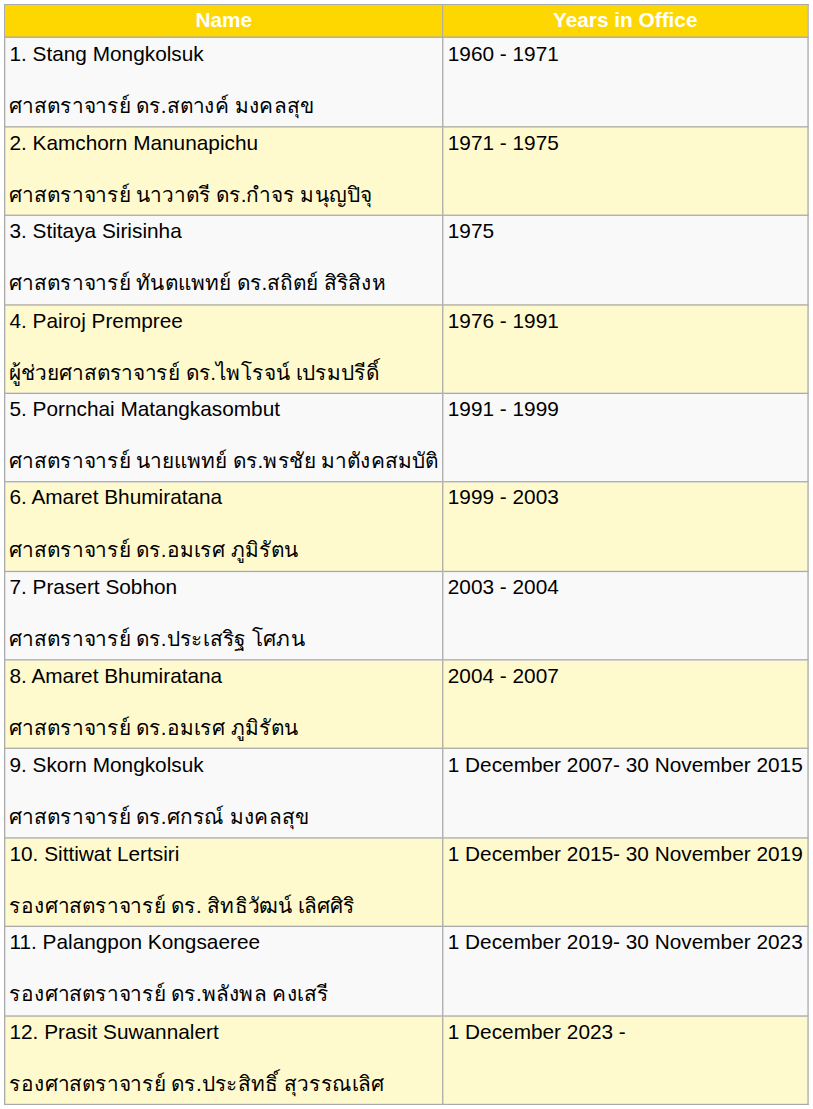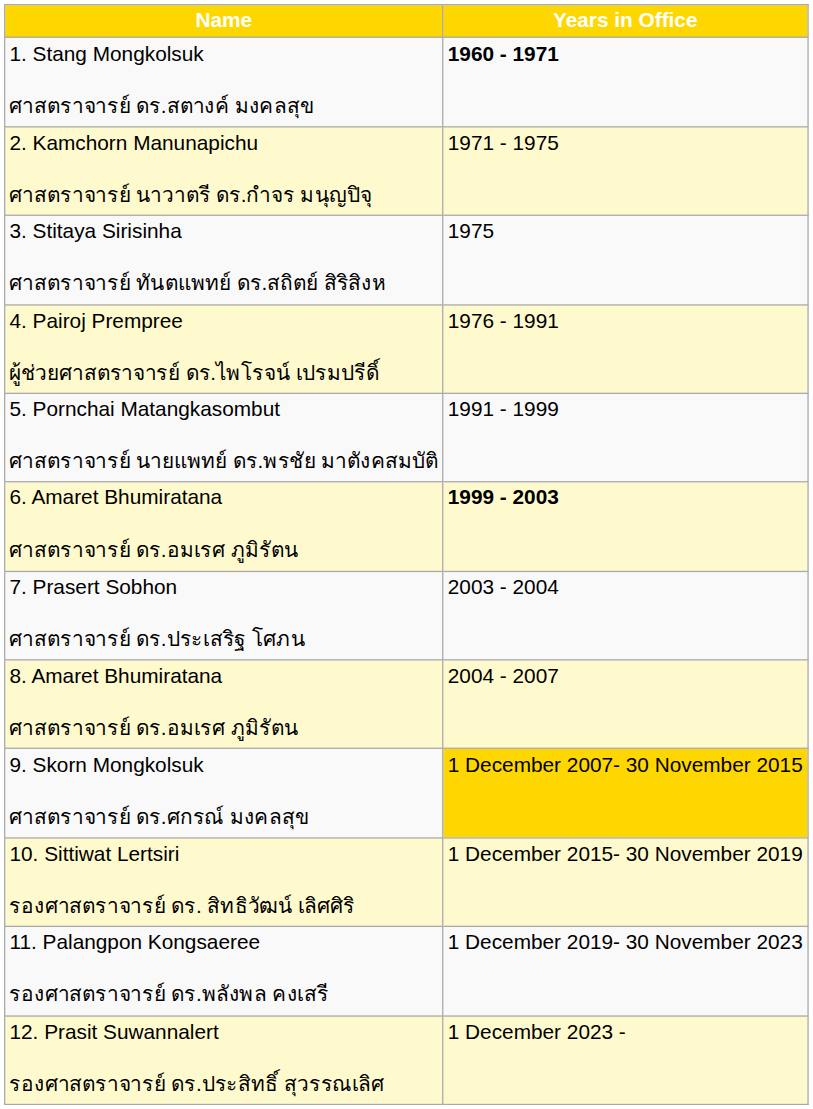1. Stang Mongkolsuk ศาสตราจารย์ ดร.สตางค์ มงคลสุข | Years in Office: normal -> bold
6. Amaret Bhumiratana ศาสตราจารย์ ดร.อมเรศ ภูมิรัตน | Years in Office: normal -> bold
9. Skorn Mongkolsuk ศาสตราจารย์ ดร.ศกรณ์ มงคลสุข | Years in Office: no background -> gold background
